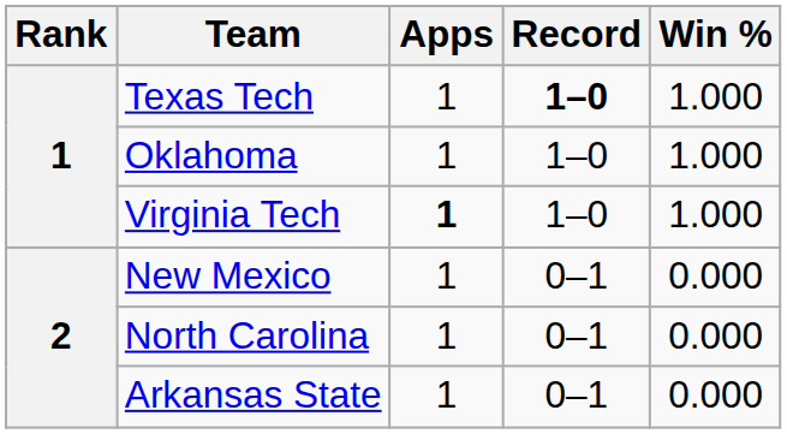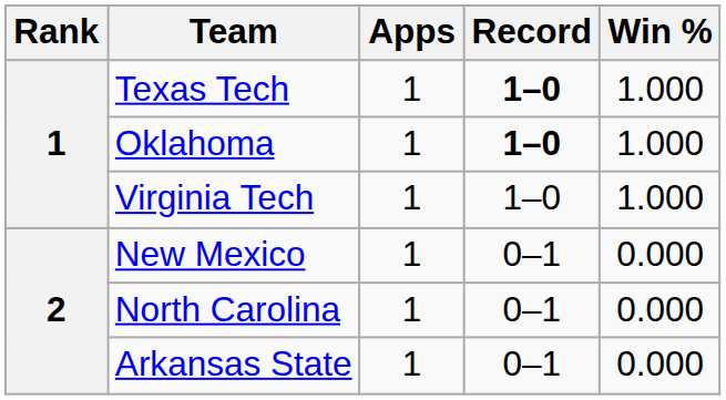Oklahoma | Record: normal -> bold
Virginia Tech | Apps: bold -> normal
